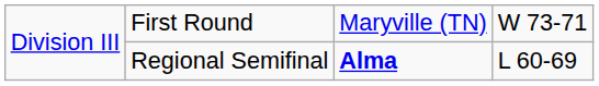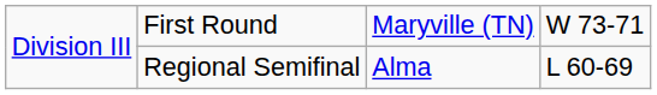Division III / Regional Semifinal | column 3: bold -> normal
